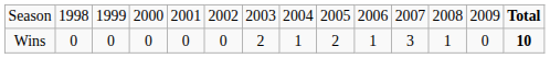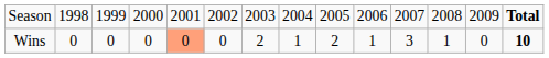Wins | column 5: no background -> lightsalmon background
